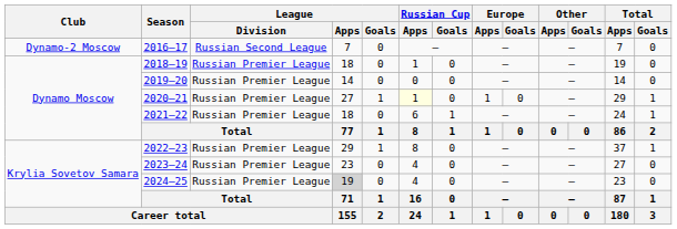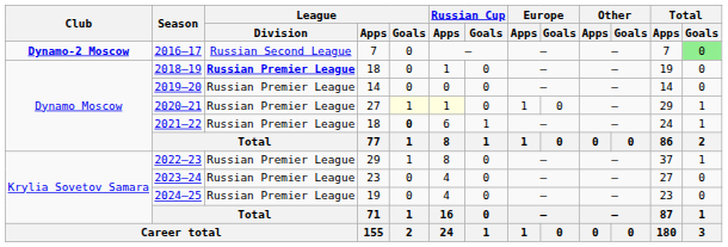2016–17 | Club: normal -> bold
2016–17 | Total / Goals: no background -> lightgreen background
2018–19 | League / Division: normal -> bold
2020–21 | League / Goals: no background -> lightyellow background
2021–22 | League / Goals: normal -> bold
2024–25 | League / Apps: lightgrey background -> no background
